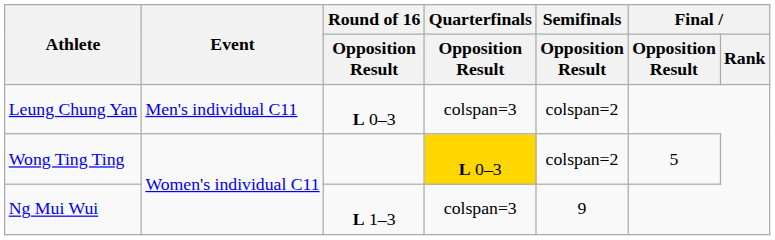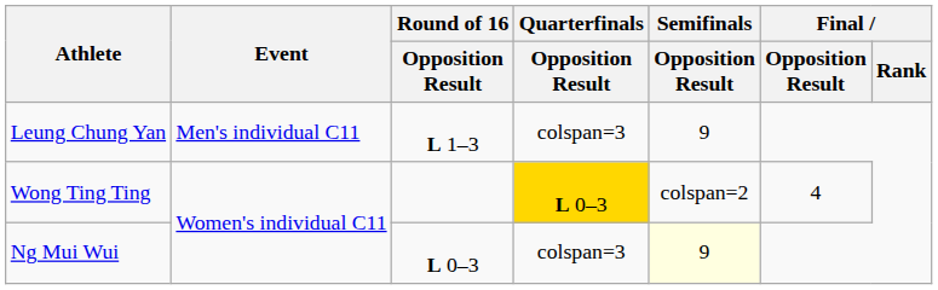Leung Chung Yan | Round of 16 / Opposition Result: L 0–3 -> L 1–3
Leung Chung Yan | Semifinals / Opposition Result: colspan=2 -> 9
Wong Ting Ting | Final / Opposition Result: 5 -> 4
Ng Mui Wui | Round of 16 / Opposition Result: L 1–3 -> L 0–3
Ng Mui Wui | Semifinals / Opposition Result: no background -> lightyellow background
